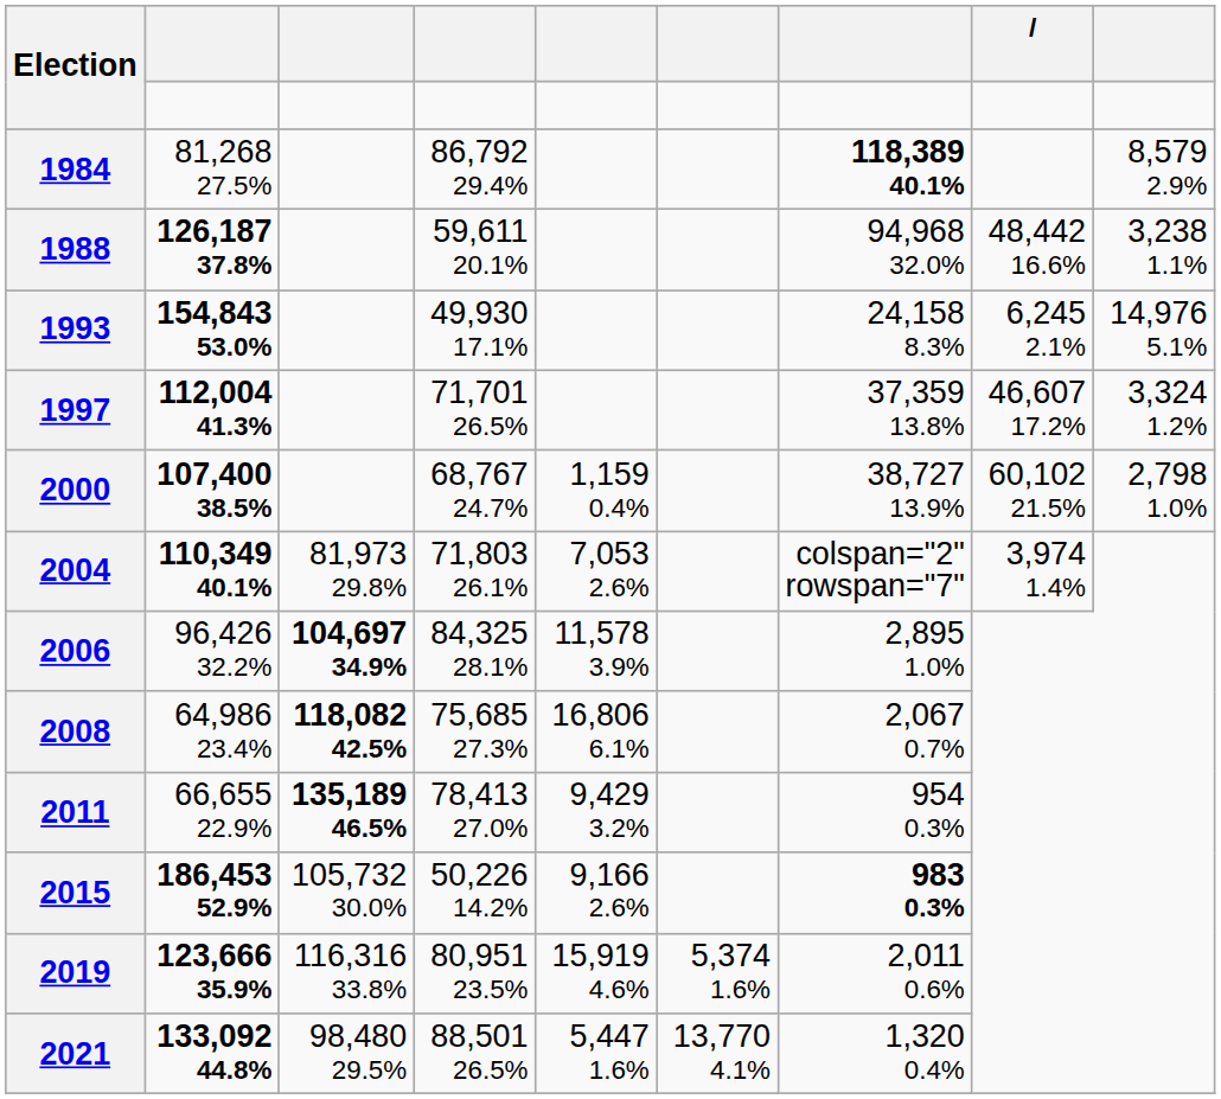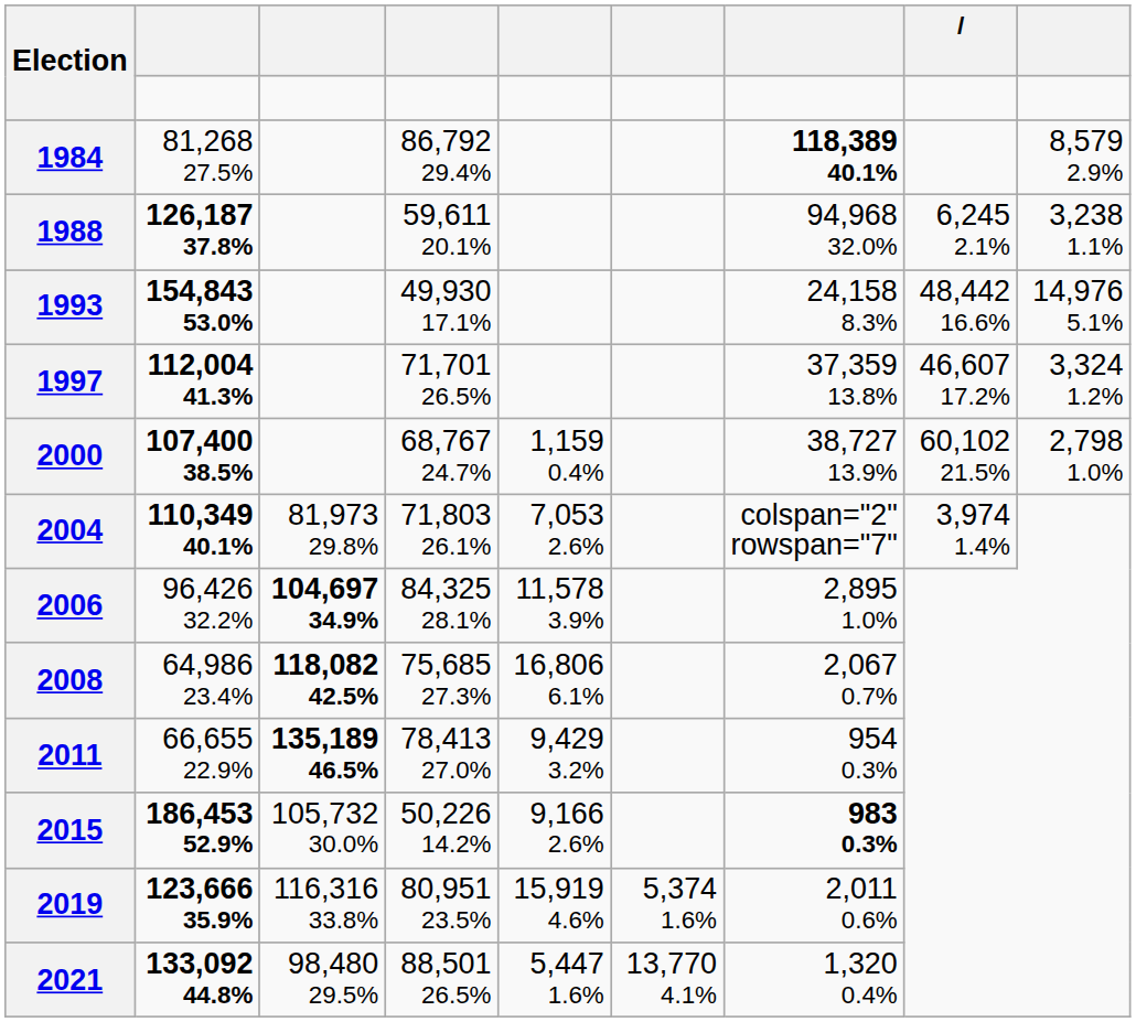1988 | column 8: 48,442 16.6% -> 6,245 2.1%
1993 | column 8: 6,245 2.1% -> 48,442 16.6%
